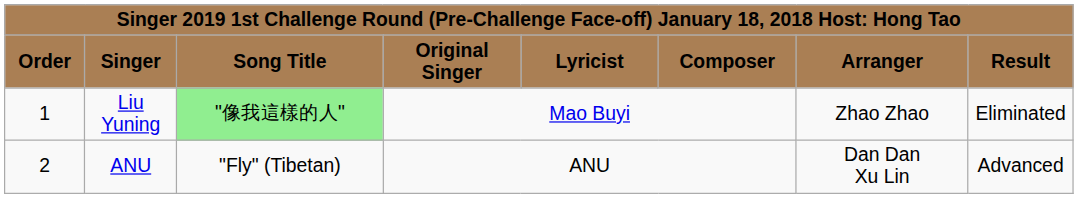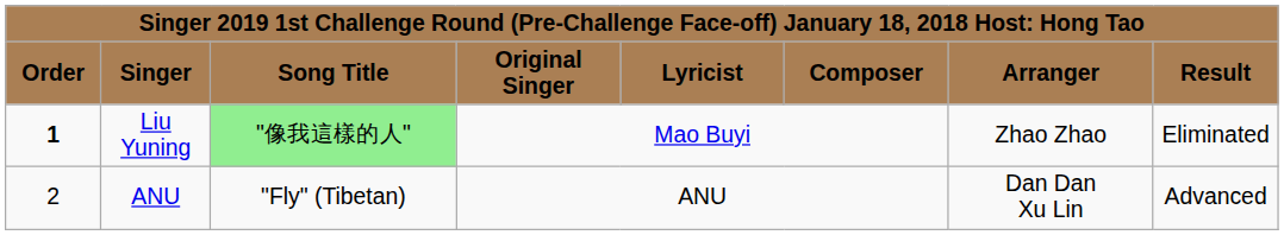Liu Yuning | column 1: normal -> bold
